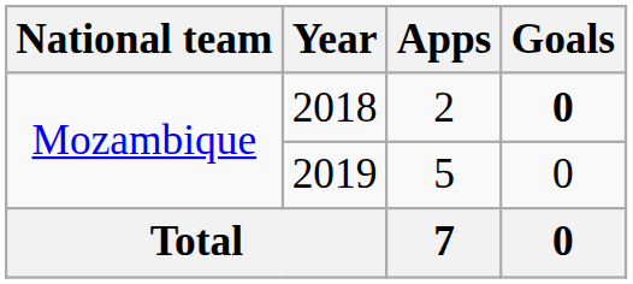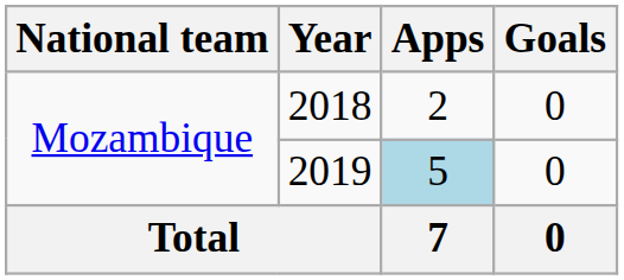2018 | Goals: bold -> normal
2019 | Apps: no background -> lightblue background
